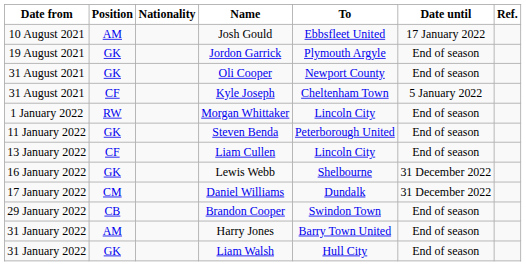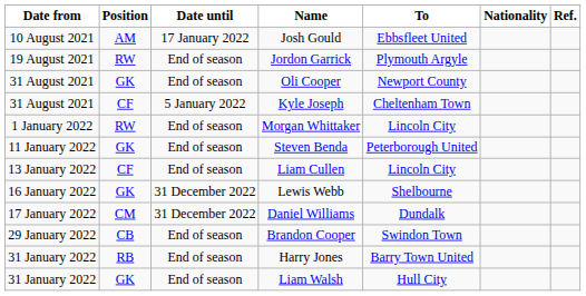columns swapped: Nationality <-> Date until
Jordon Garrick | Position: GK -> RW
Harry Jones | Position: AM -> RB
